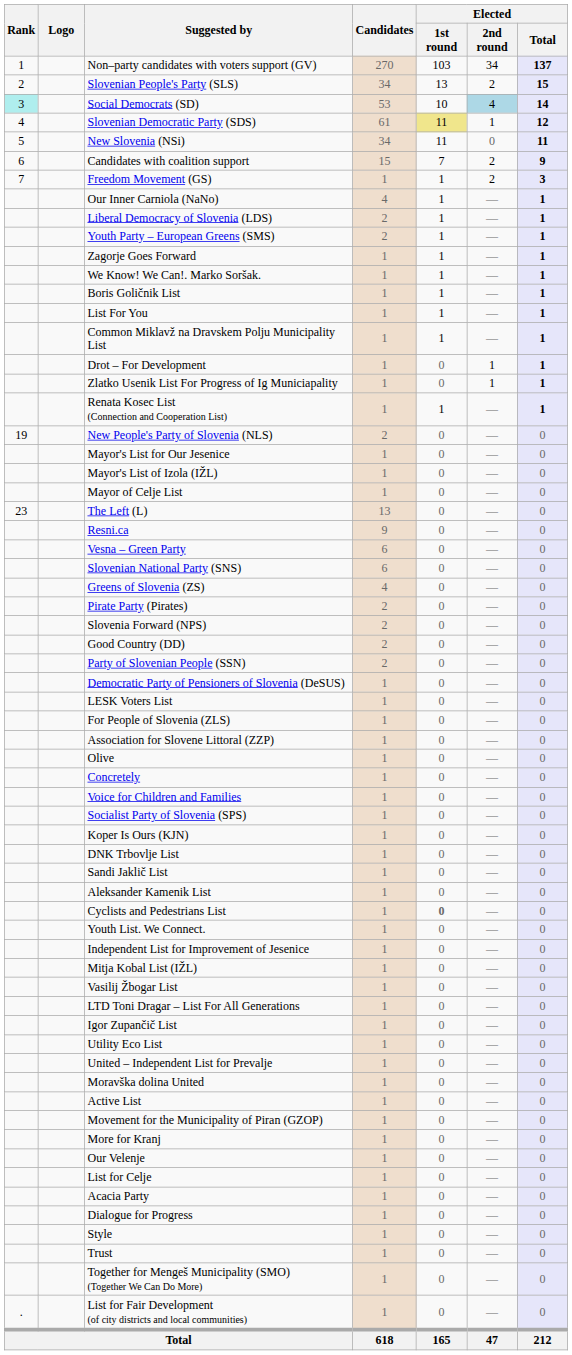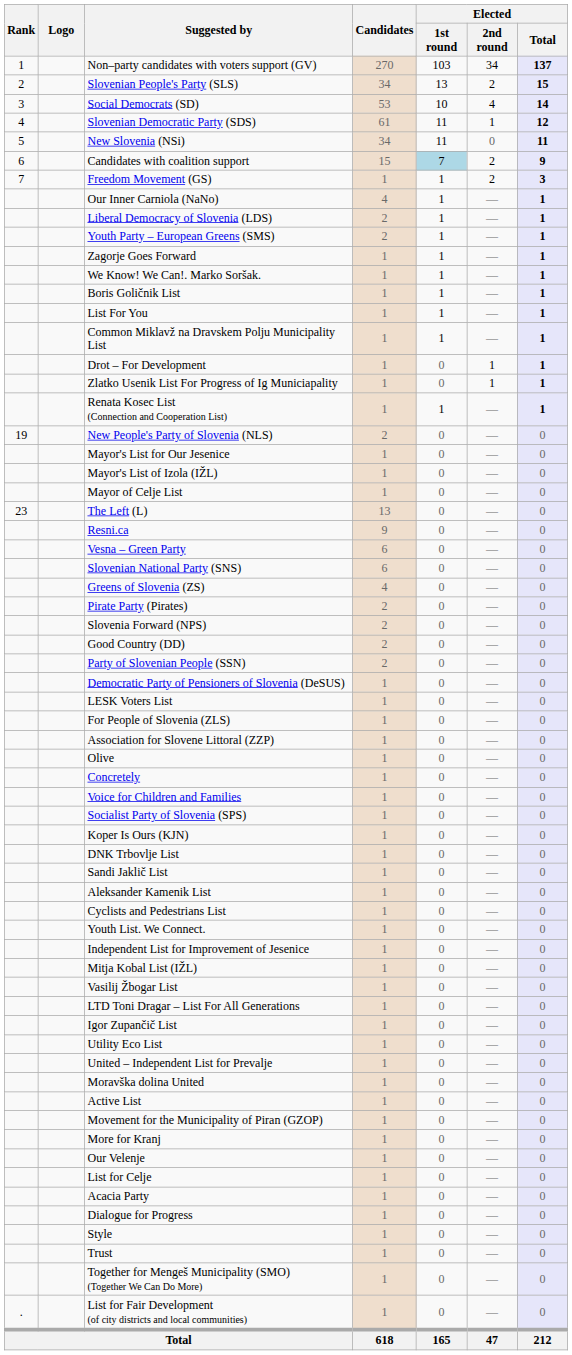Social Democrats (SD) | Rank: paleturquoise background -> no background
Social Democrats (SD) | Elected / 2nd round: lightblue background -> no background
Slovenian Democratic Party (SDS) | Elected / 1st round: khaki background -> no background
Candidates with coalition support | Elected / 1st round: no background -> lightblue background
Cyclists and Pedestrians List | Elected / 1st round: bold -> normal
